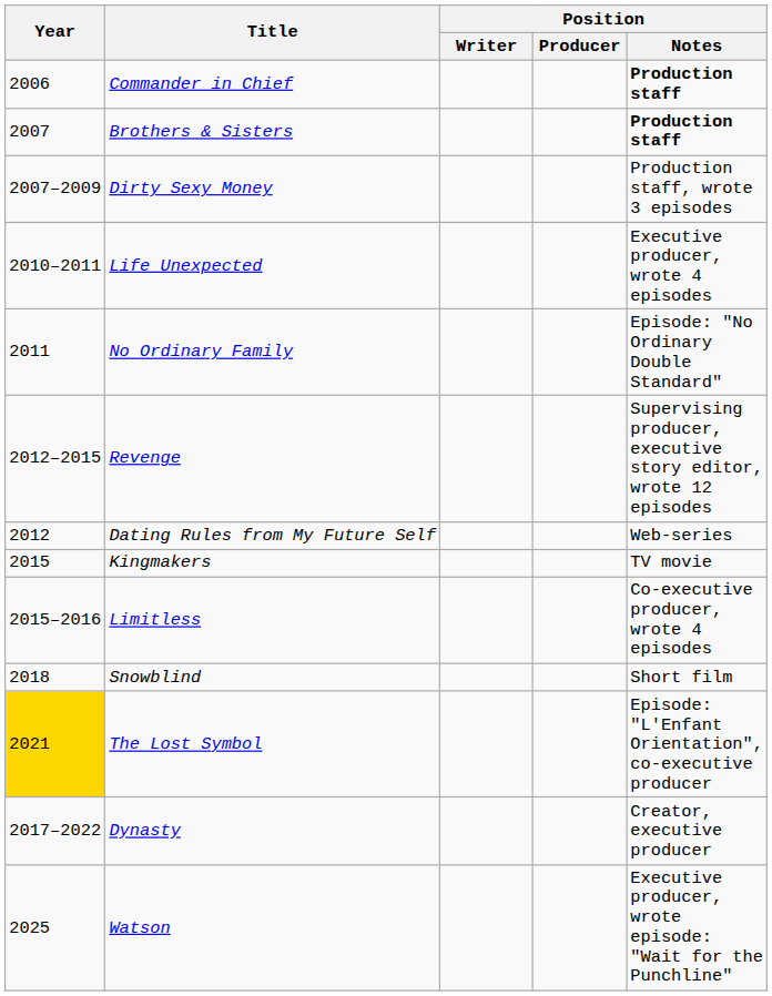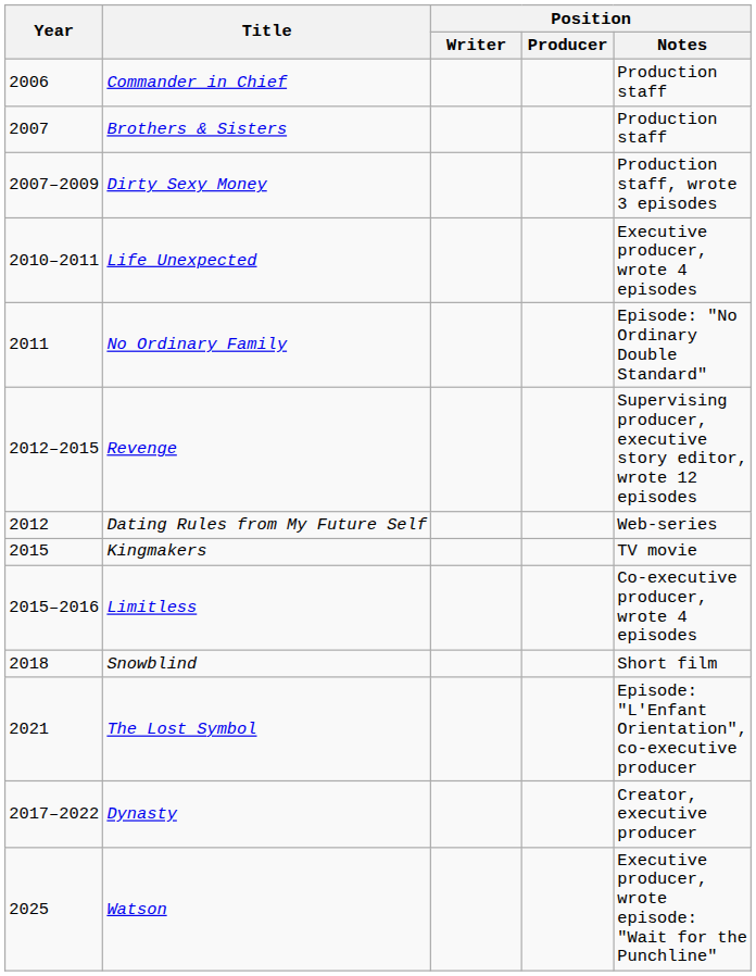Commander in Chief | Position / Notes: bold -> normal
Brothers & Sisters | Position / Notes: bold -> normal
The Lost Symbol | Year: gold background -> no background
